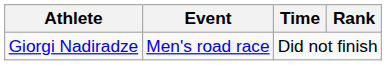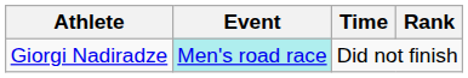Giorgi Nadiradze | Event: no background -> paleturquoise background
